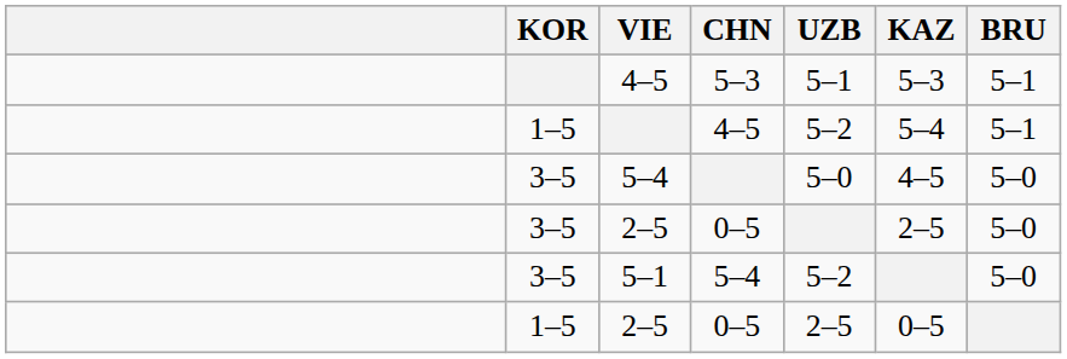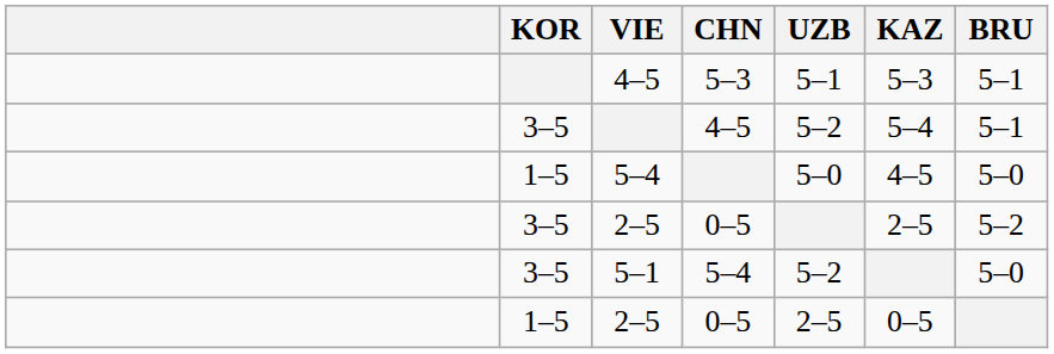row 3 | KOR: 1–5 -> 3–5
row 4 | KOR: 3–5 -> 1–5
row 5 | BRU: 5–0 -> 5–2
